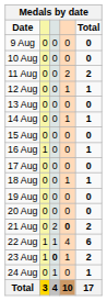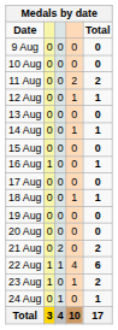21 Aug | column 4: bold -> normal
23 Aug | column 3: bold -> normal
